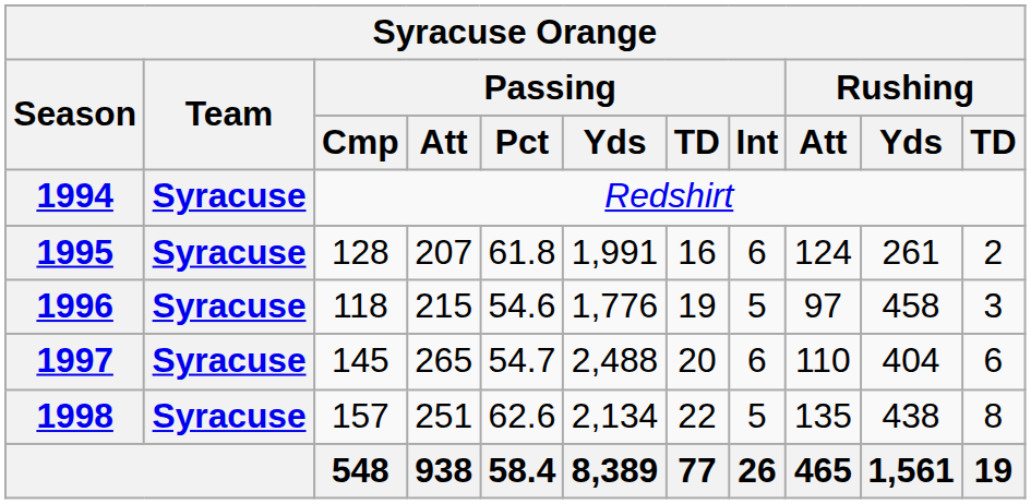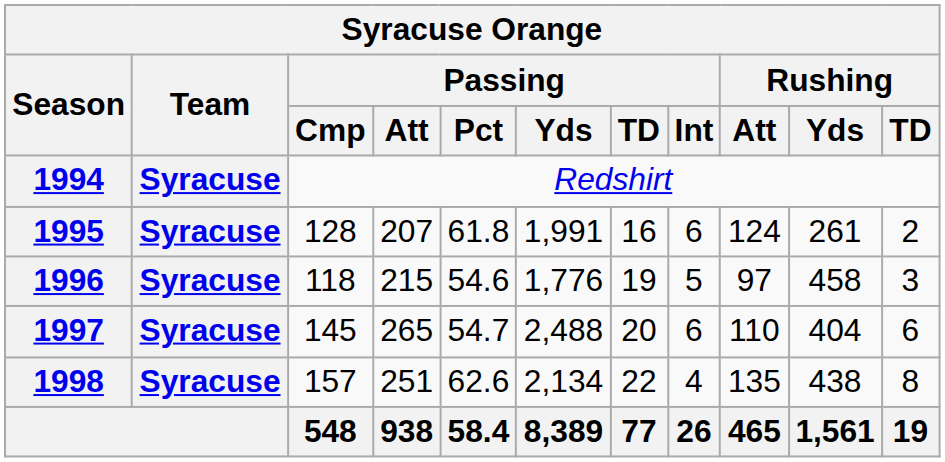1998 | Passing / Int: 5 -> 4
